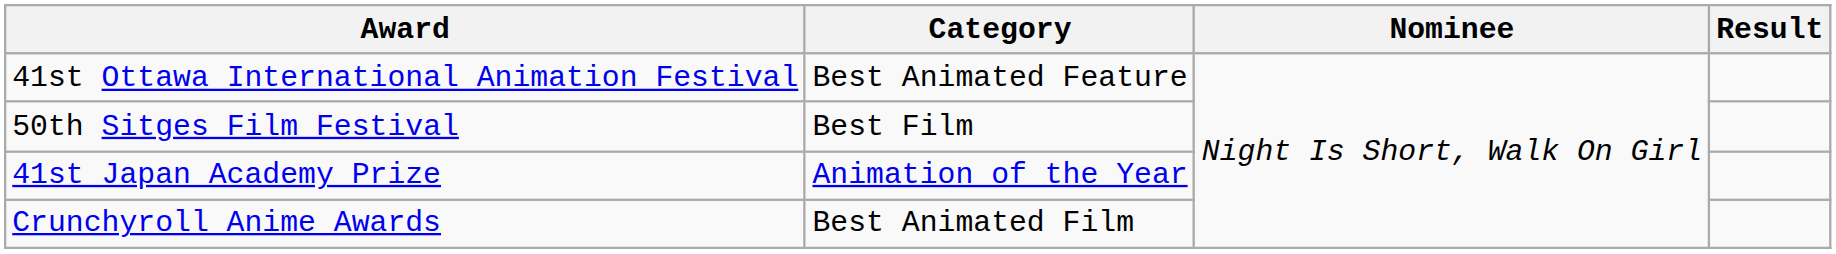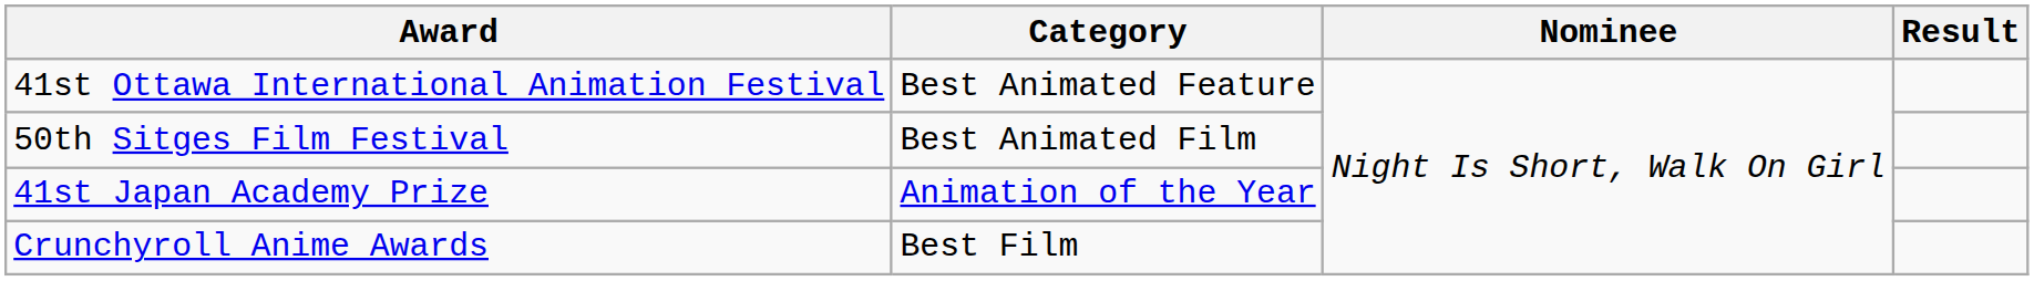50th Sitges Film Festival | Category: Best Film -> Best Animated Film
Crunchyroll Anime Awards | Category: Best Animated Film -> Best Film
